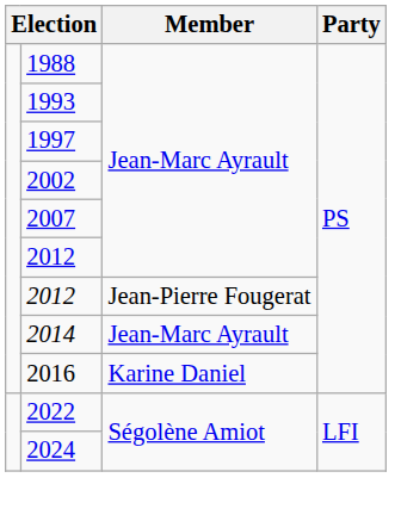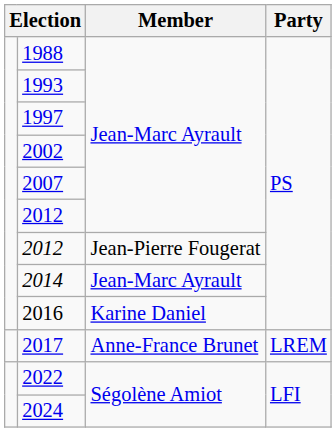+ row: 2017 | Anne-France Brunet | LREM
